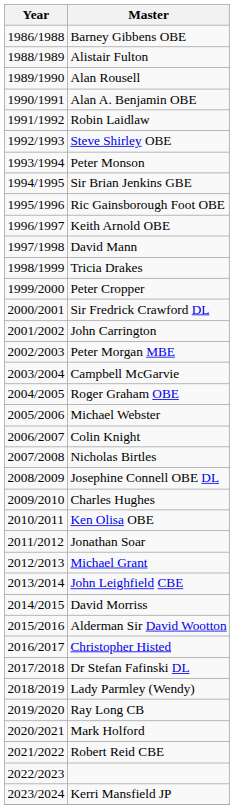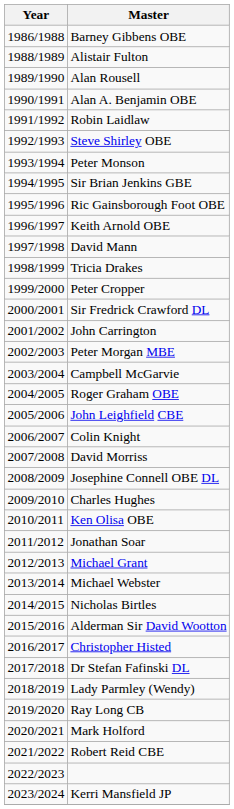row 20 | Master: Michael Webster -> John Leighfield CBE
row 22 | Master: Nicholas Birtles -> David Morriss
row 28 | Master: John Leighfield CBE -> Michael Webster
row 29 | Master: David Morriss -> Nicholas Birtles
